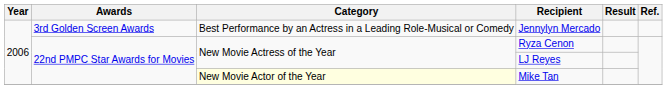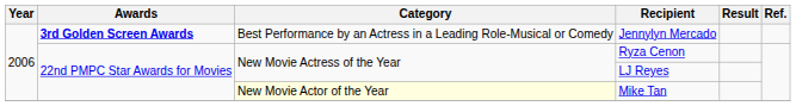Jennylyn Mercado | Awards: normal -> bold
